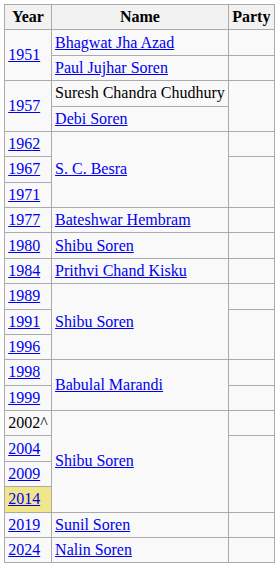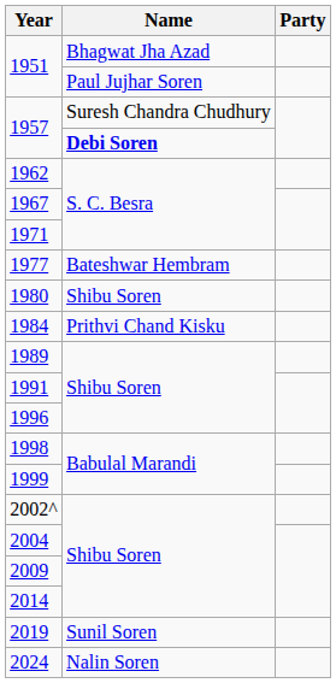1957 / Debi Soren | Name: normal -> bold
2014 | Year: khaki background -> no background
